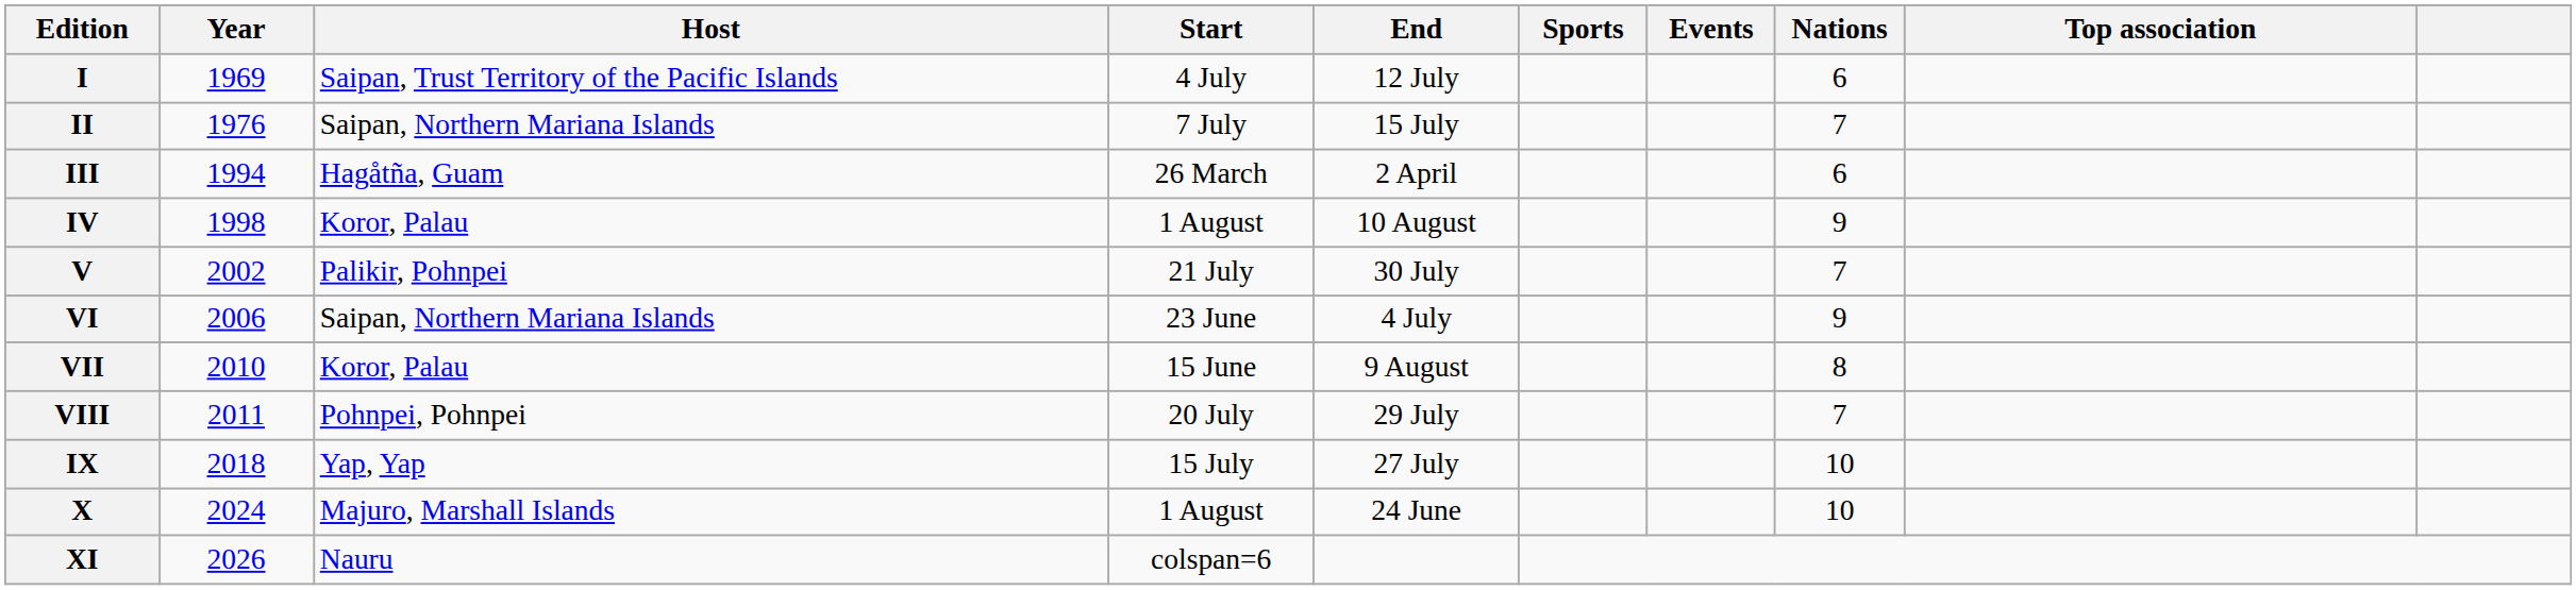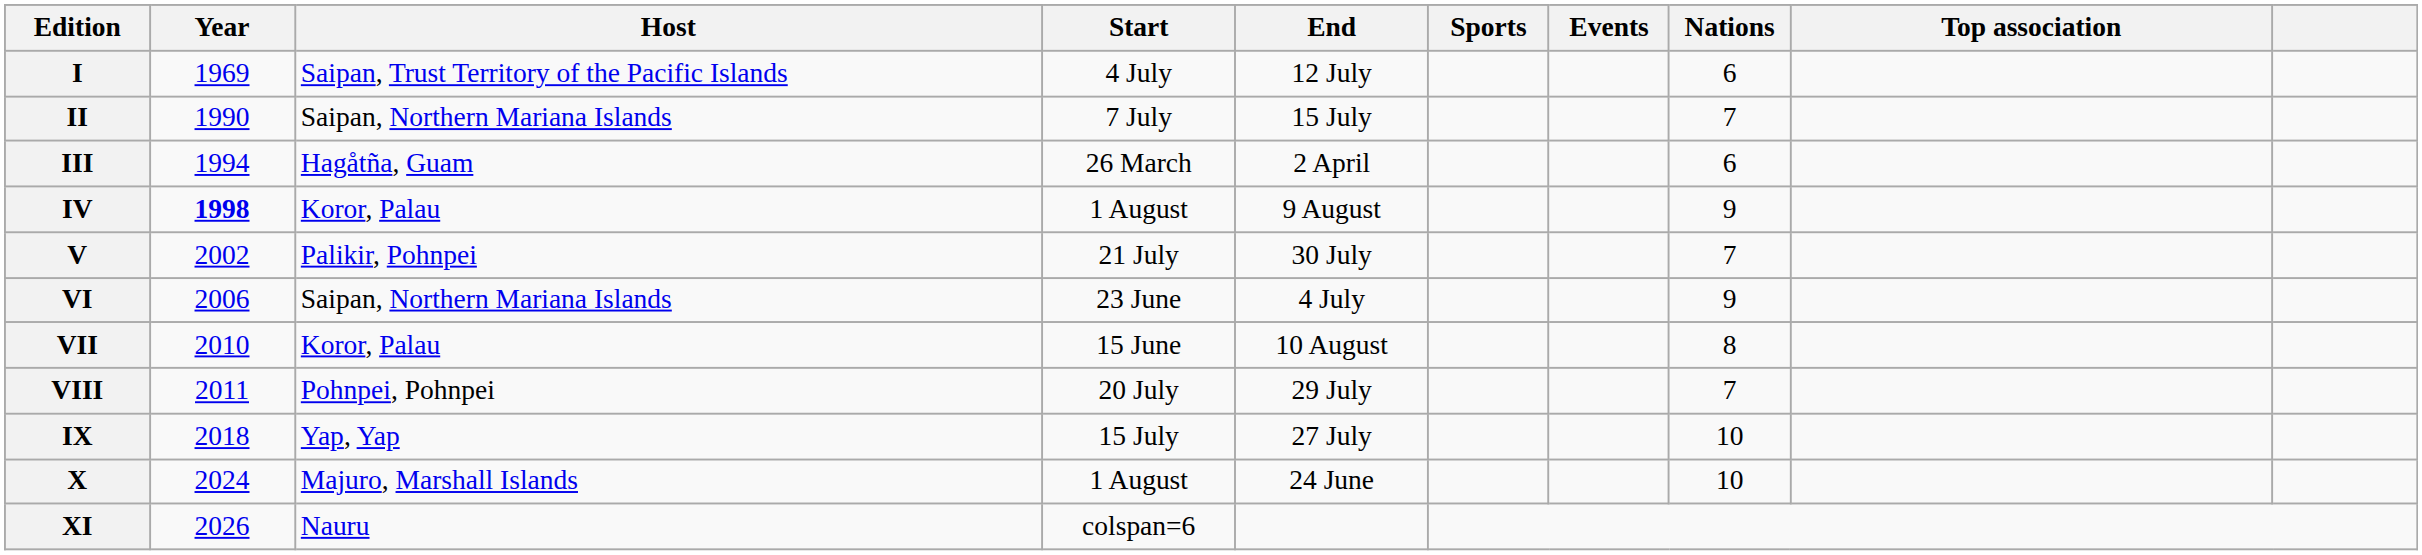II | Year: 1976 -> 1990
IV | Year: normal -> bold
IV | End: 10 August -> 9 August
VII | End: 9 August -> 10 August
